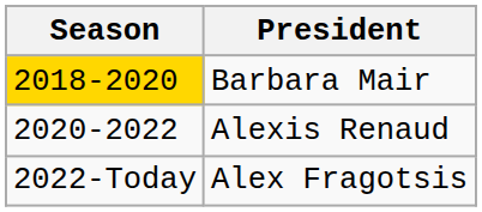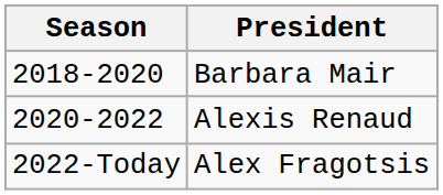Barbara Mair | Season: gold background -> no background
